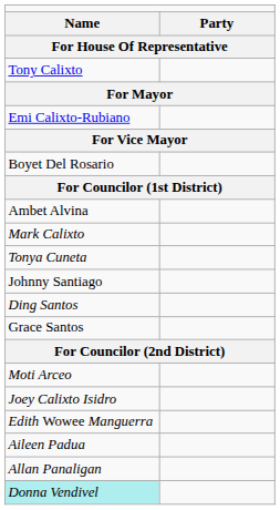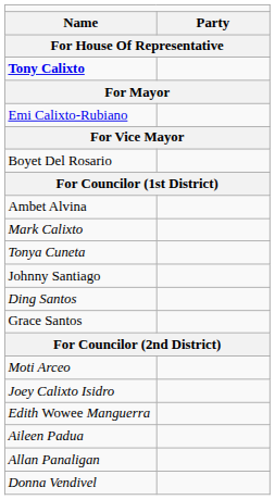Tony Calixto | column 1: normal -> bold
Donna Vendivel | column 1: paleturquoise background -> no background
